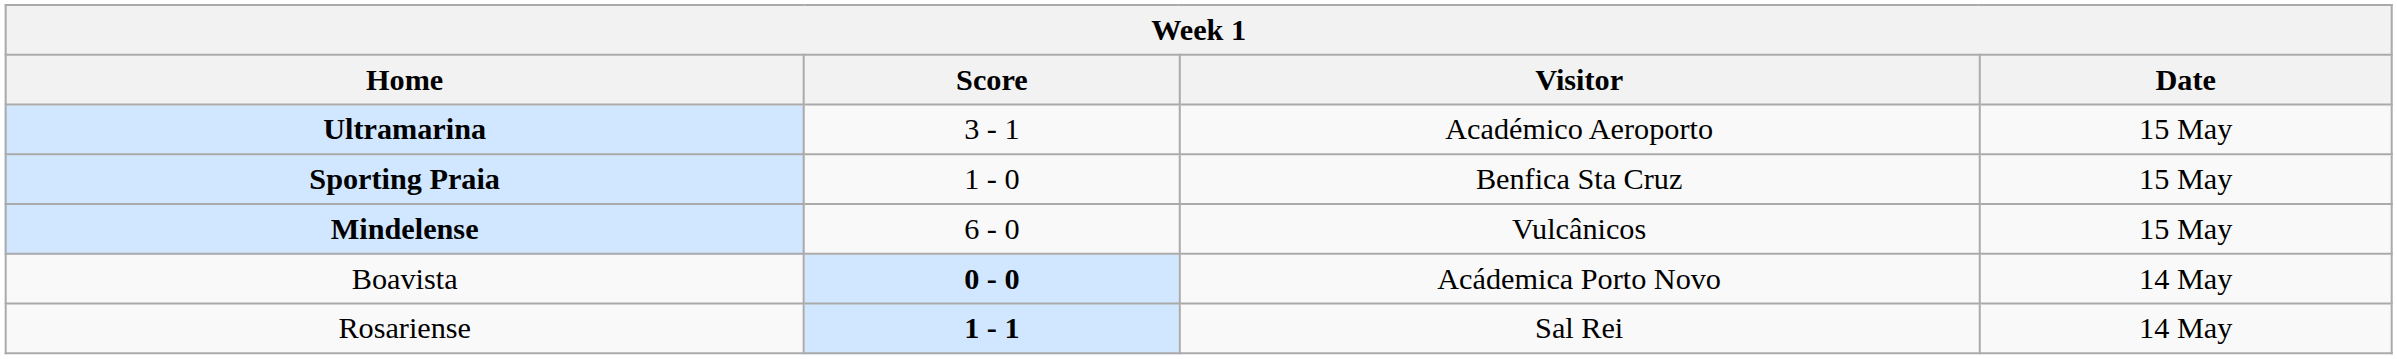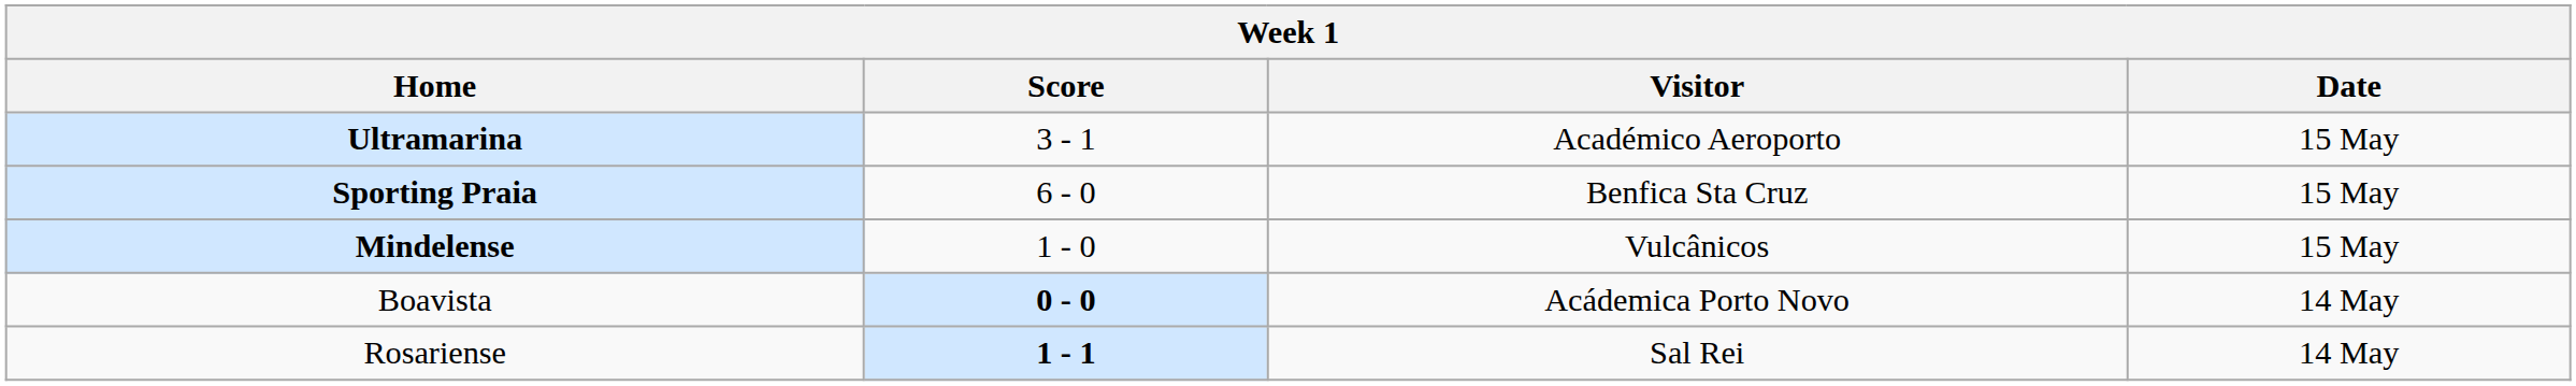Sporting Praia | Score: 1 - 0 -> 6 - 0
Mindelense | Score: 6 - 0 -> 1 - 0
